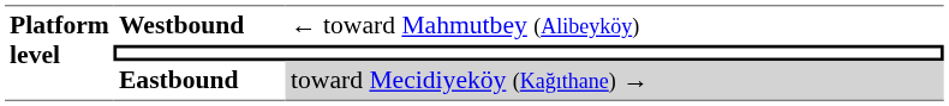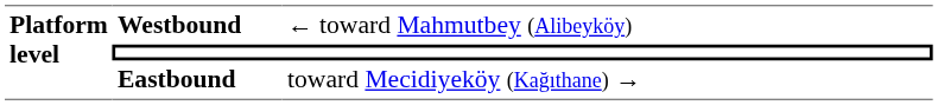Eastbound | column 3: lightgrey background -> no background
